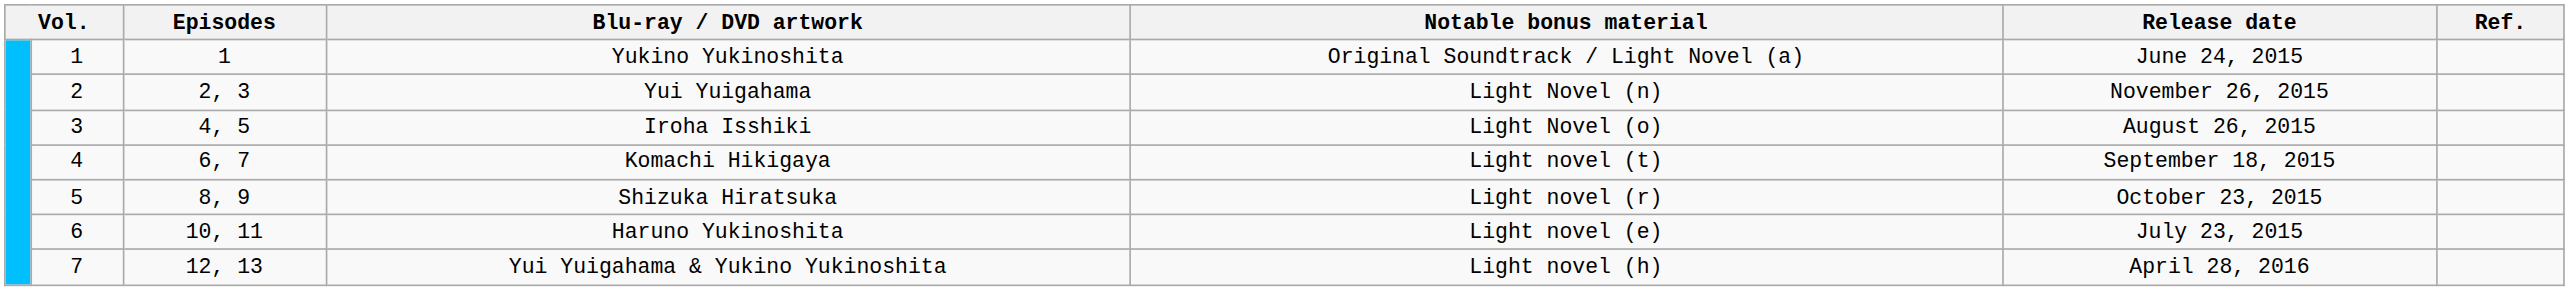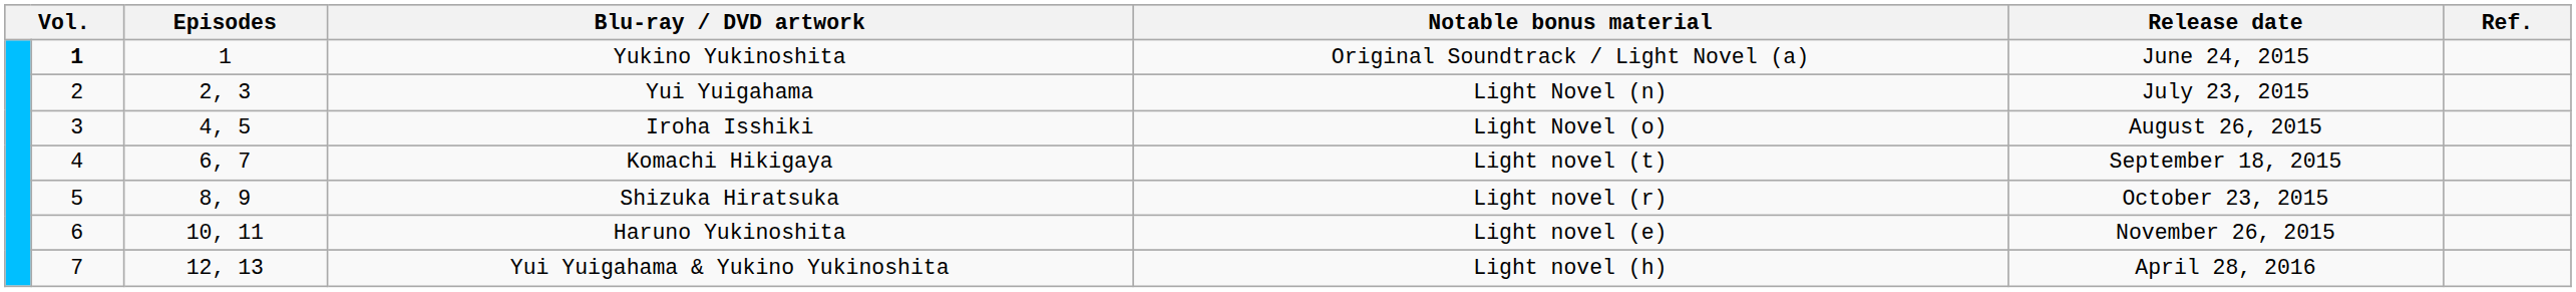Yukino Yukinoshita | column 2: normal -> bold
Yui Yuigahama | Release date: November 26, 2015 -> July 23, 2015
Haruno Yukinoshita | Release date: July 23, 2015 -> November 26, 2015
